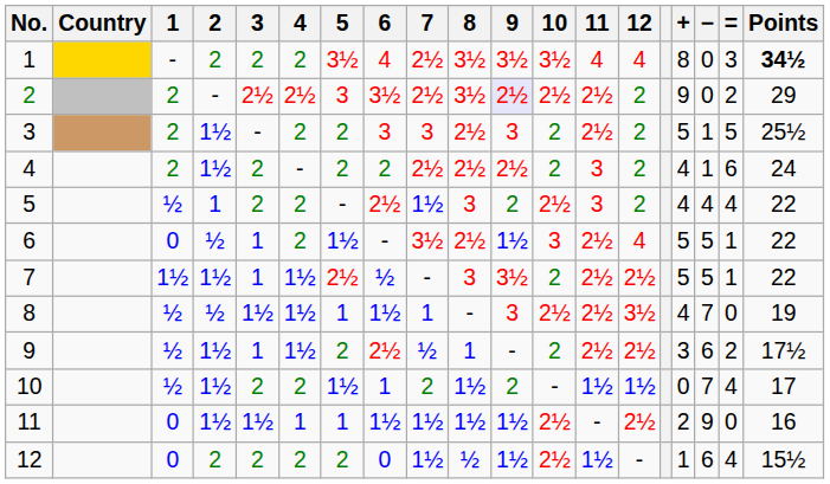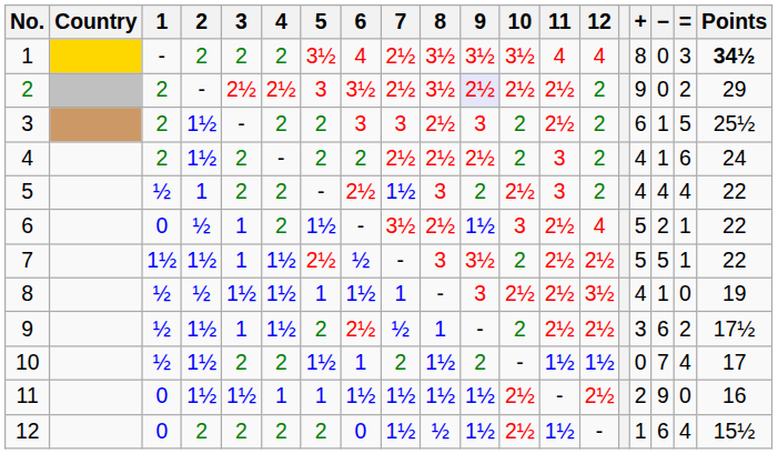row 4 | +: 5 -> 6
row 7 | −: 5 -> 2
row 9 | −: 7 -> 1
